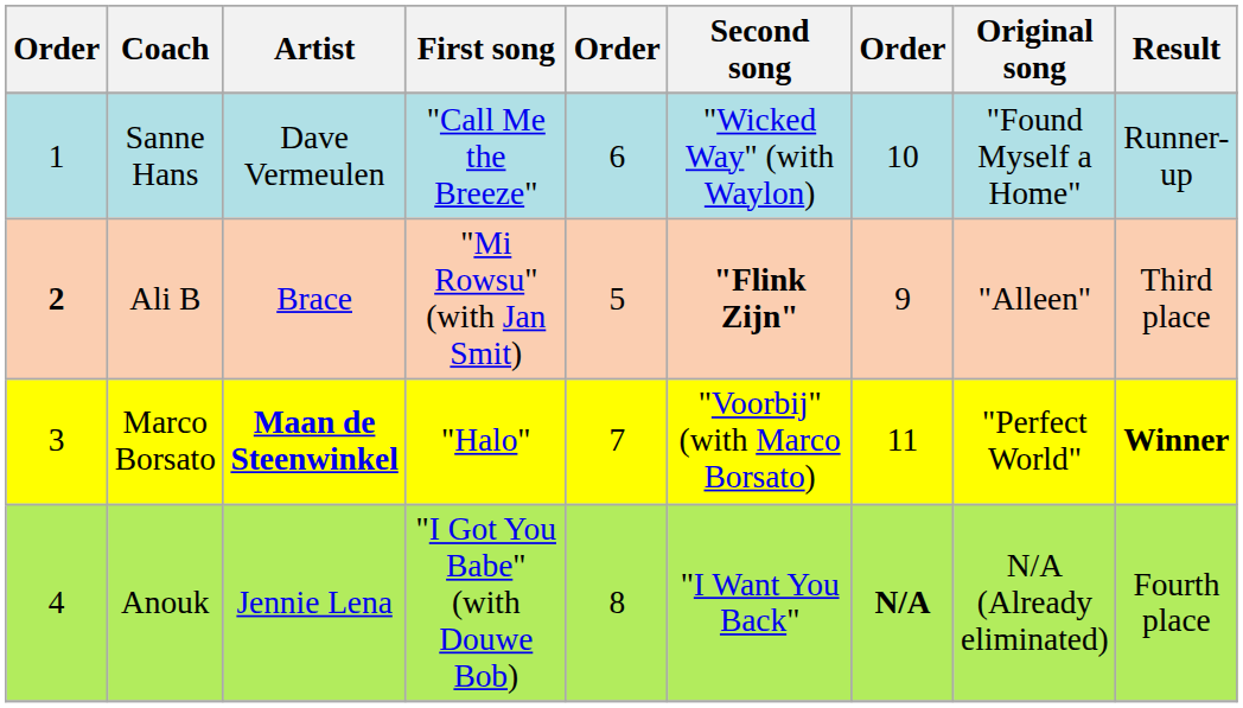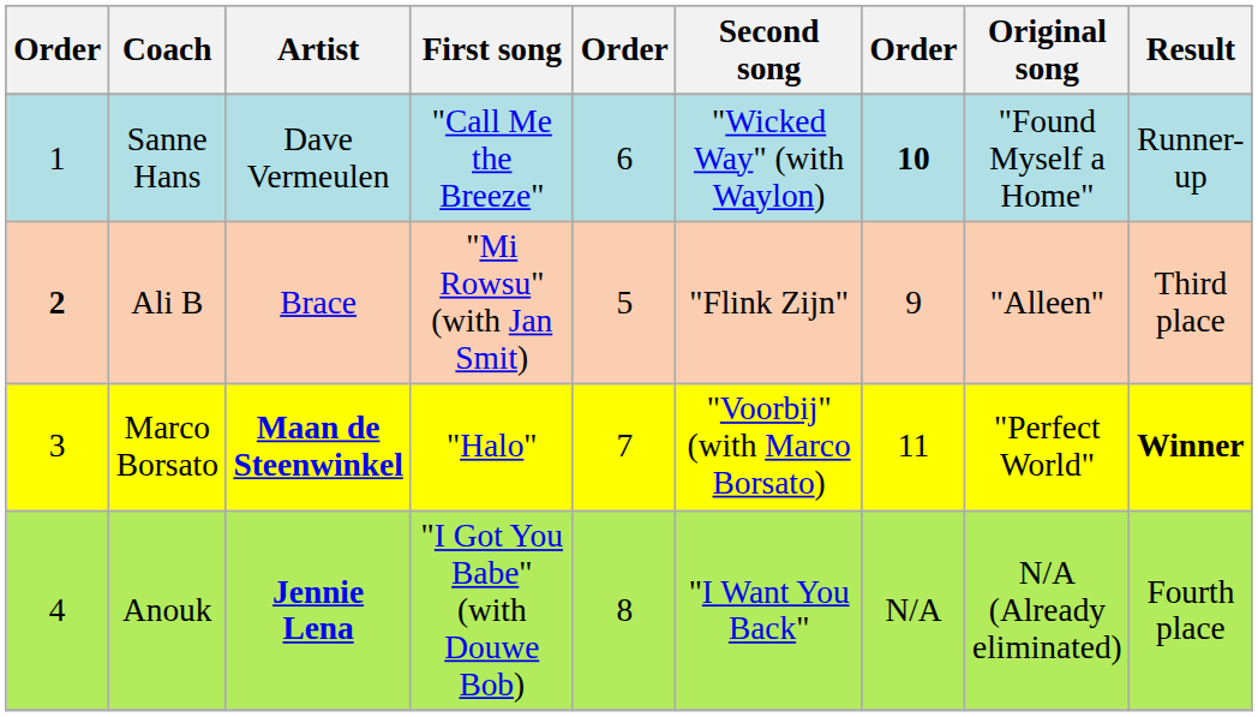Sanne Hans | column 7: normal -> bold
Ali B | Second song: bold -> normal
Anouk | Artist: normal -> bold
Anouk | column 7: bold -> normal
